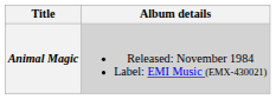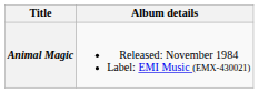Animal Magic | Album details: lightgrey background -> no background
